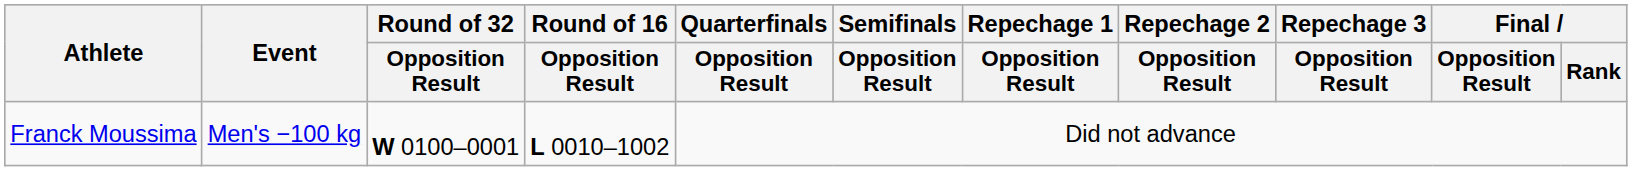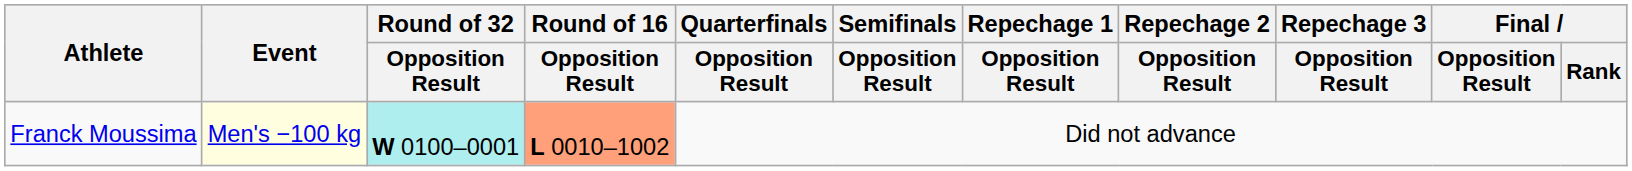Franck Moussima | Event: no background -> lightyellow background
Franck Moussima | Round of 32 / Opposition Result: no background -> paleturquoise background
Franck Moussima | Round of 16 / Opposition Result: no background -> lightsalmon background
